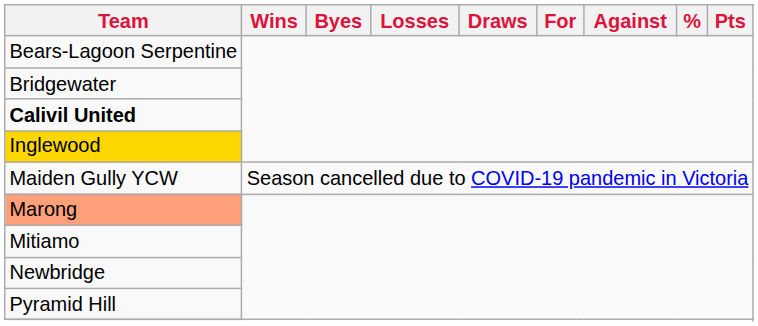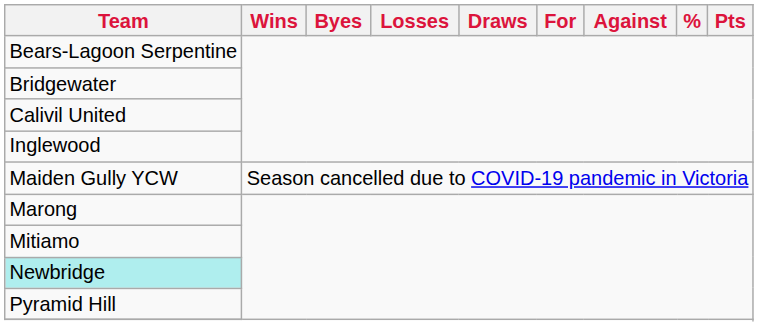Calivil United | Team: bold -> normal
Inglewood | Team: gold background -> no background
Marong | Team: lightsalmon background -> no background
Newbridge | Team: no background -> paleturquoise background
